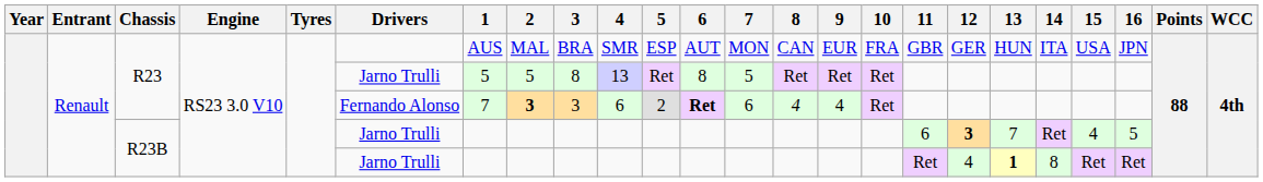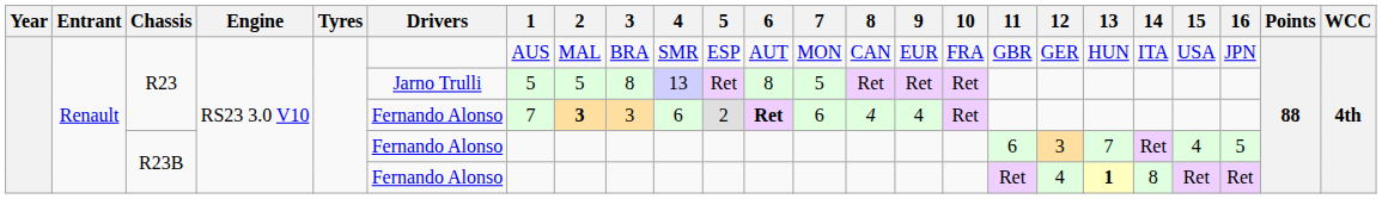row 5 | Drivers: Jarno Trulli -> Fernando Alonso
row 5 | 12: bold -> normal
row 6 | Drivers: Jarno Trulli -> Fernando Alonso
